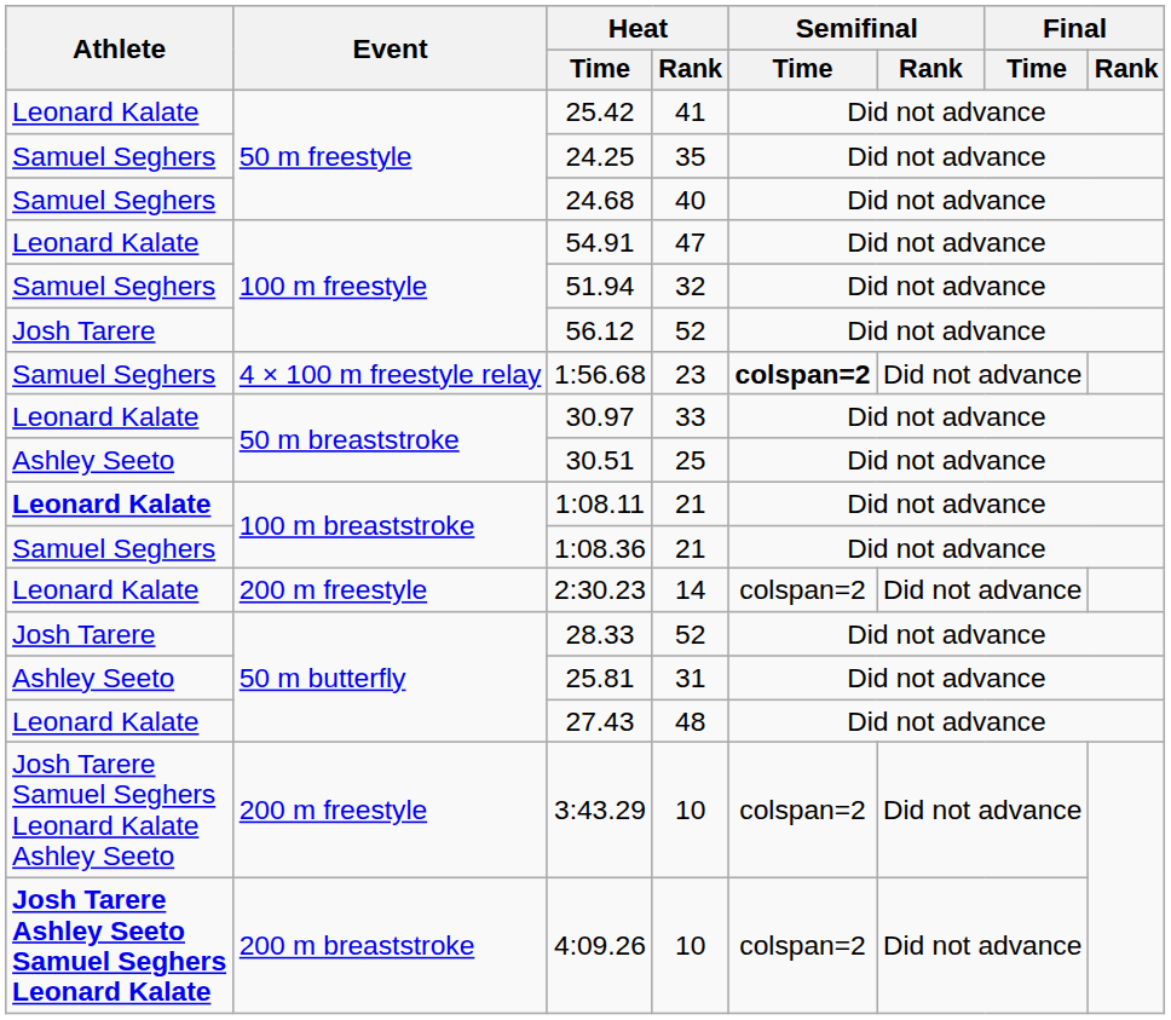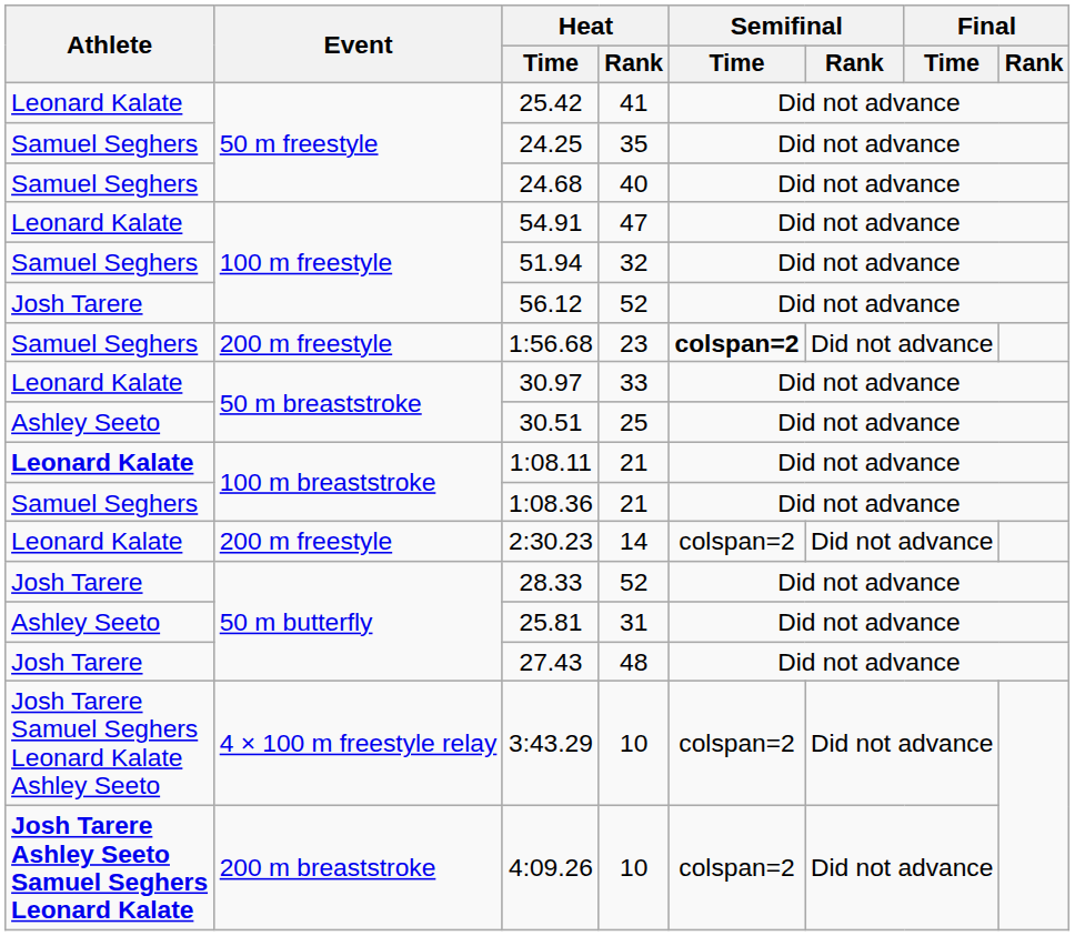1:56.68 | Event: 4 × 100 m freestyle relay -> 200 m freestyle
27.43 | Athlete: Leonard Kalate -> Josh Tarere
3:43.29 | Event: 200 m freestyle -> 4 × 100 m freestyle relay
